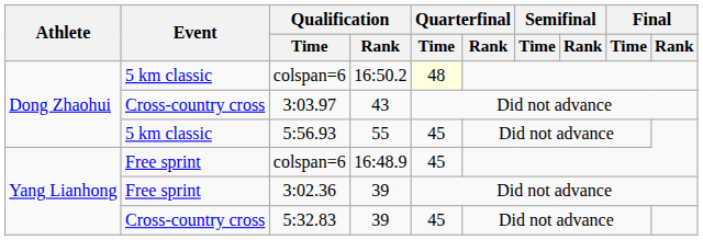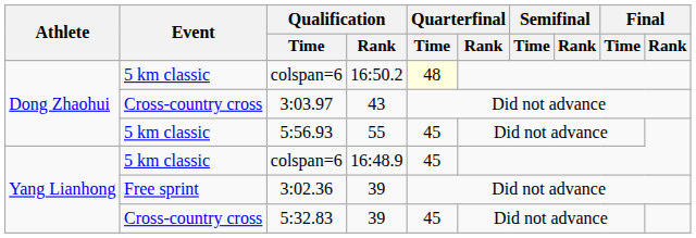colspan=6 / 16:48.9 | Event: Free sprint -> 5 km classic
